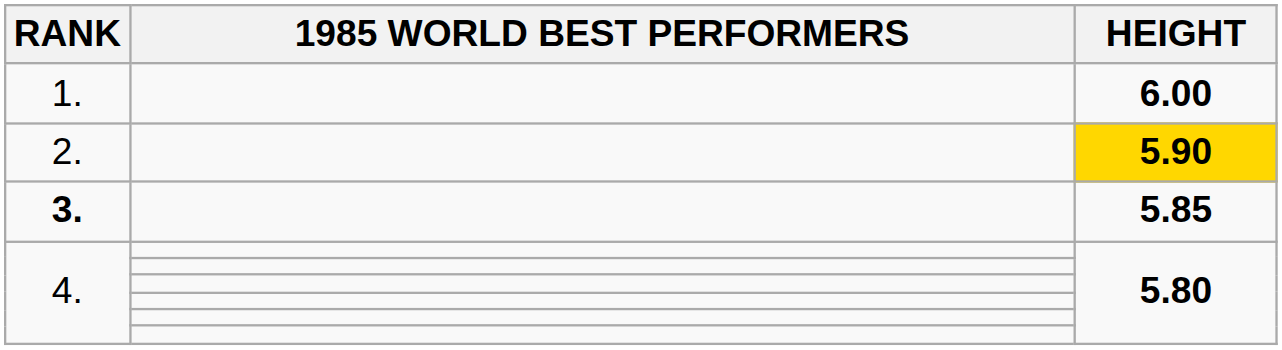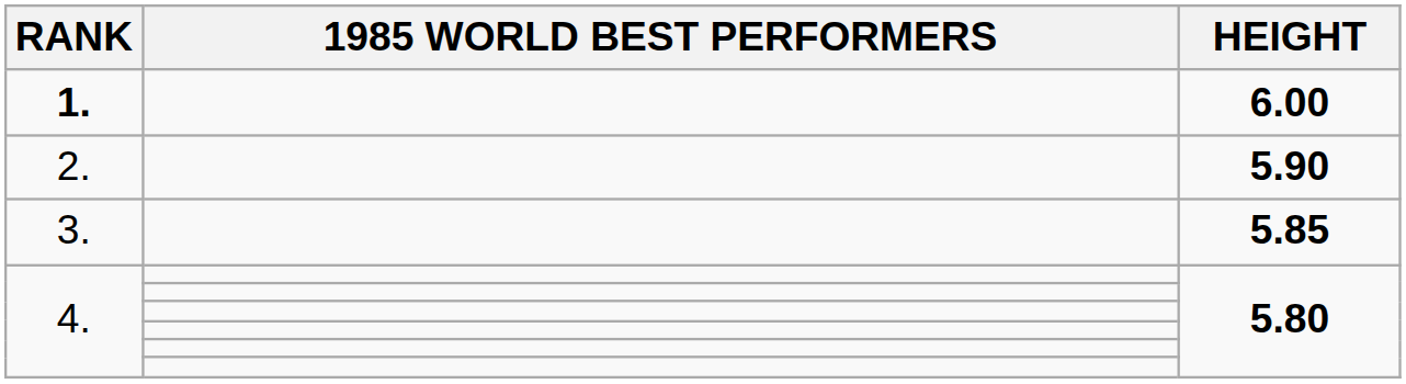1. | RANK: normal -> bold
2. | HEIGHT: gold background -> no background
3. | RANK: bold -> normal
